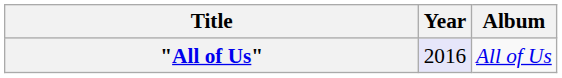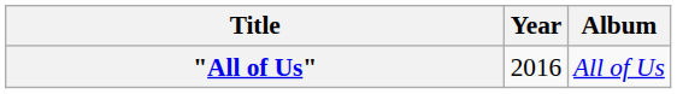row 2 | Year: lavender background -> no background
